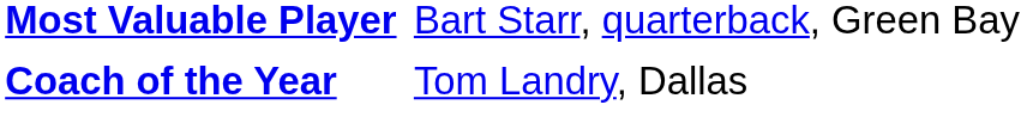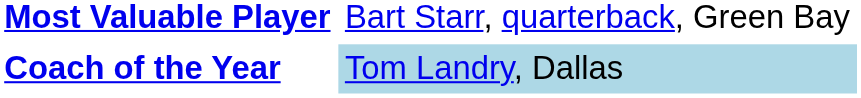Coach of the Year | column 2: no background -> lightblue background
